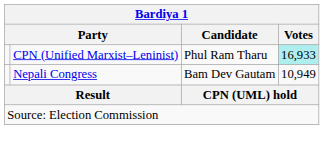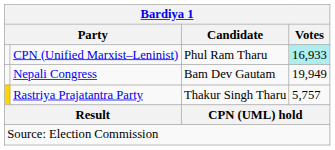Nepali Congress | Votes: 10,949 -> 19,949
+ row: Rastriya Prajatantra Party | Thakur Singh Tharu | 5,757
